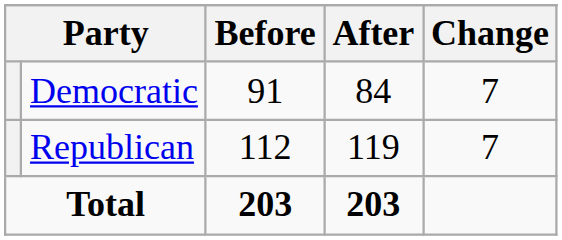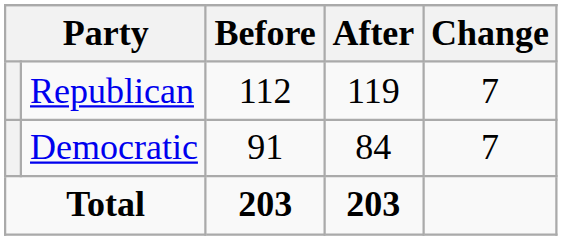rows swapped: Republican <-> Democratic
